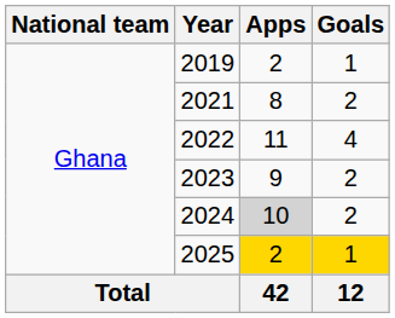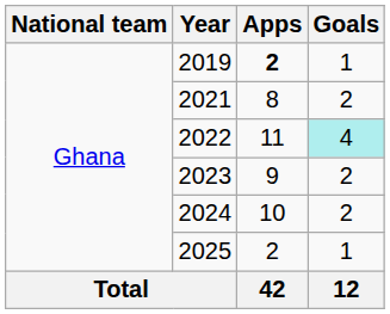2019 | Apps: normal -> bold
2022 | Goals: no background -> paleturquoise background
2024 | Apps: lightgrey background -> no background
2025 | Apps: gold background -> no background
2025 | Goals: gold background -> no background
